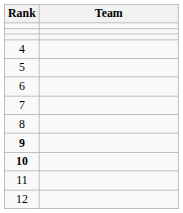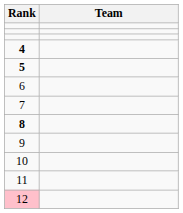row 5 | Rank: normal -> bold
row 6 | Rank: normal -> bold
row 9 | Rank: normal -> bold
row 10 | Rank: bold -> normal
row 11 | Rank: bold -> normal
row 13 | Rank: no background -> pink background
